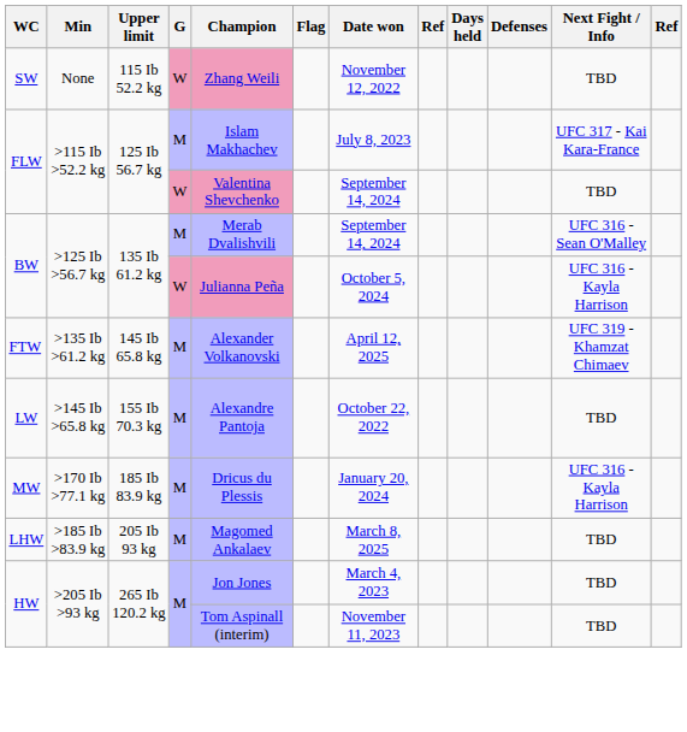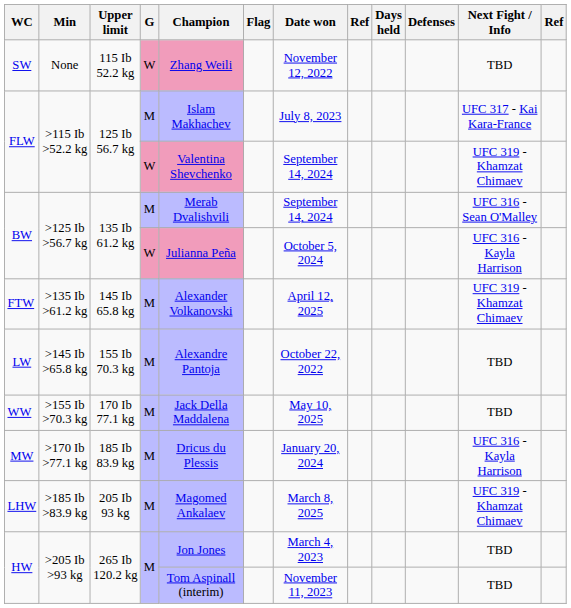FLW / W | Next Fight / Info: TBD -> UFC 319 - Khamzat Chimaev
+ row: WW | >155 Ib >70.3 kg | 170 Ib 77.1 kg | M | Jack Della Maddalena | May 10, 2025 | TBD
LHW | Next Fight / Info: TBD -> UFC 319 - Khamzat Chimaev
